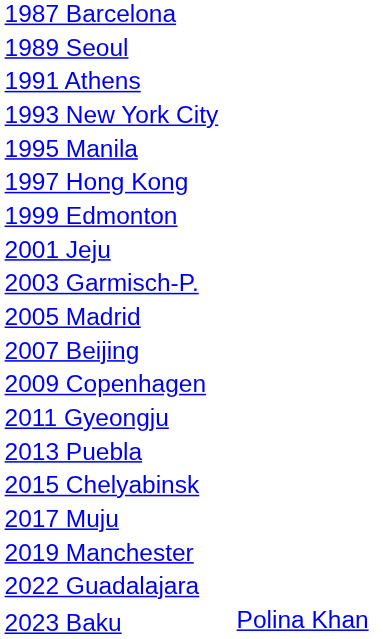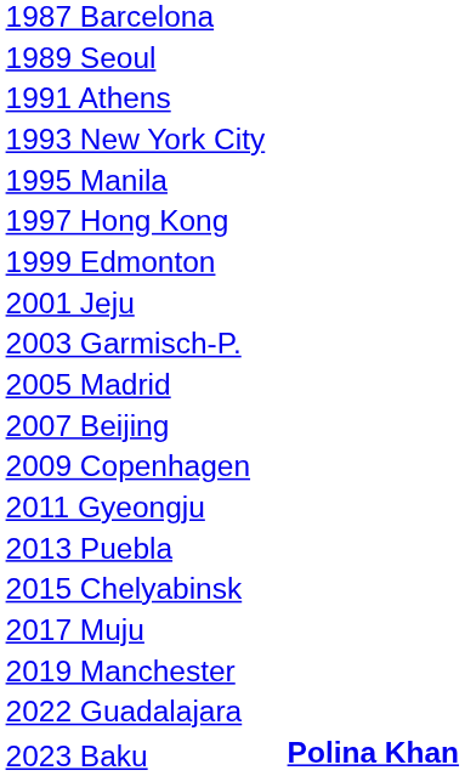2023 Baku / Polina Khan | column 2: normal -> bold
